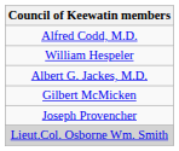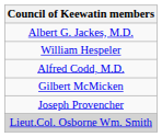row 2 | column 1: Alfred Codd, M.D. -> Albert G. Jackes, M.D.
row 4 | column 1: Albert G. Jackes, M.D. -> Alfred Codd, M.D.
